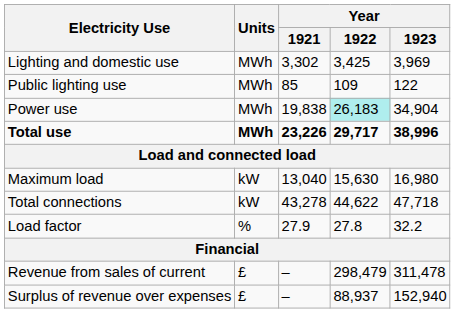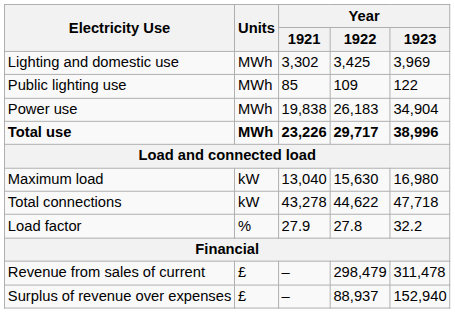Power use | Year / 1922: paleturquoise background -> no background
